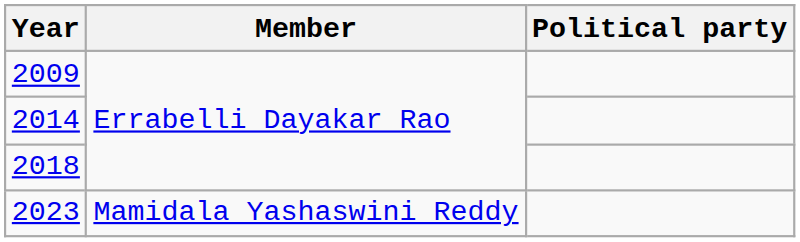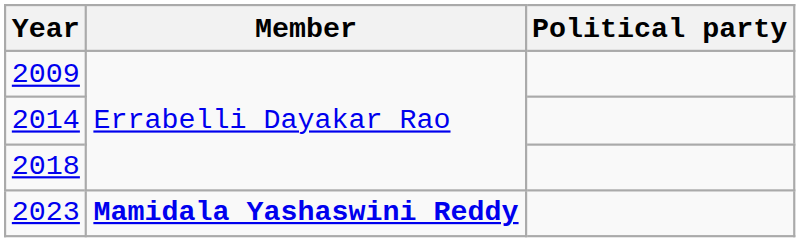2023 | Member: normal -> bold
